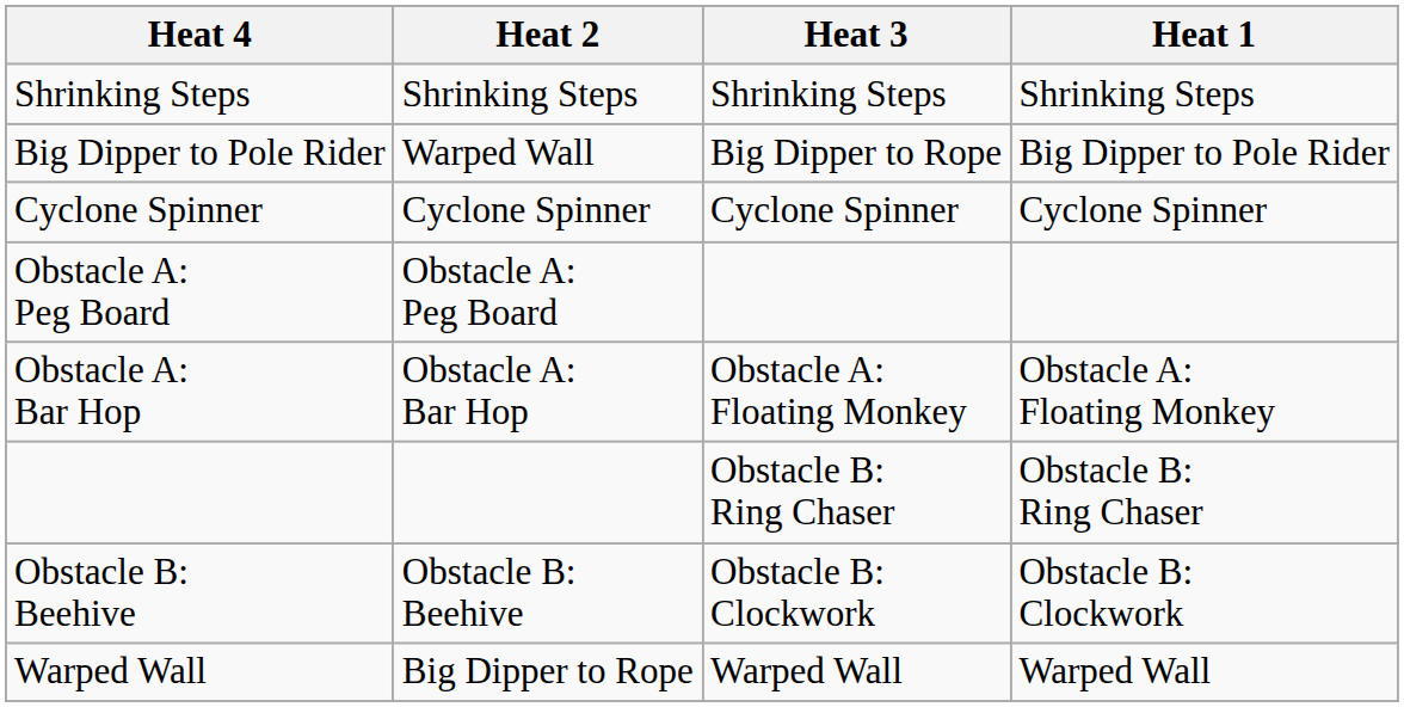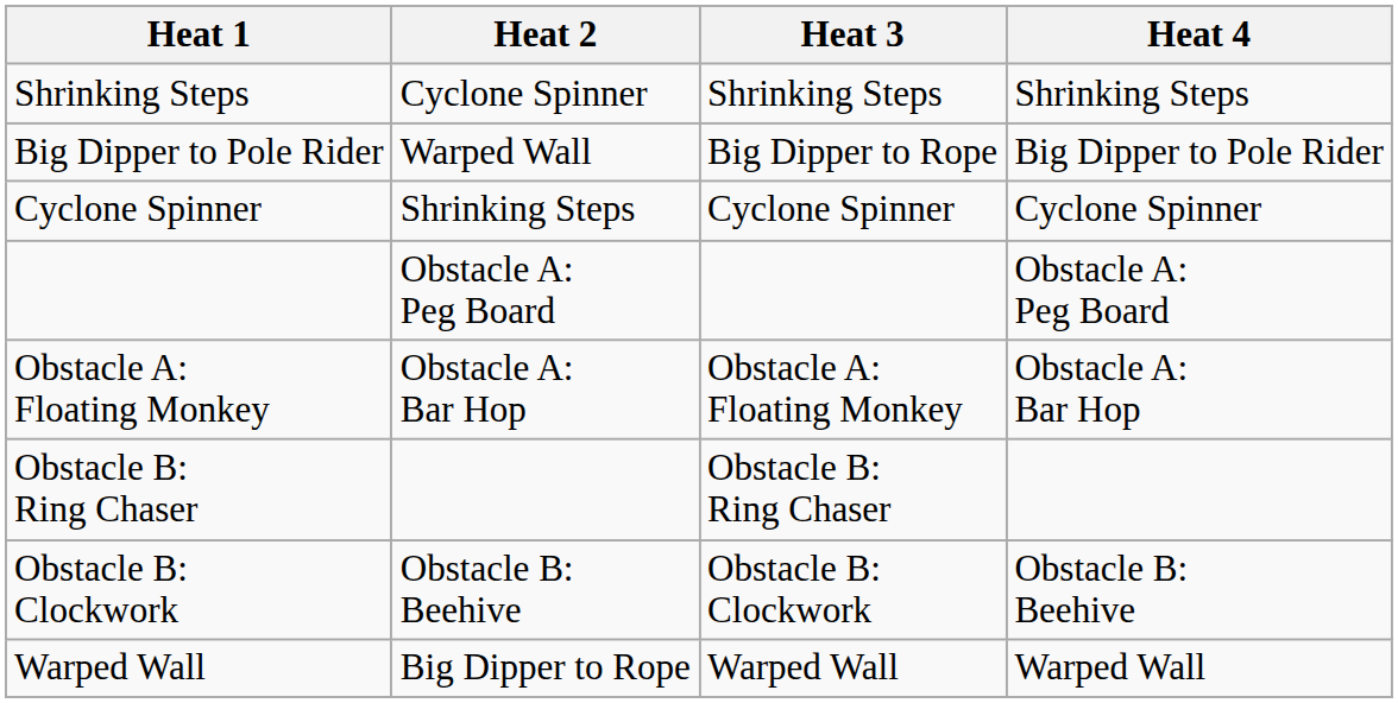columns swapped: Heat 1 <-> Heat 4
row 2 | Heat 2: Shrinking Steps -> Cyclone Spinner
row 4 | Heat 2: Cyclone Spinner -> Shrinking Steps
